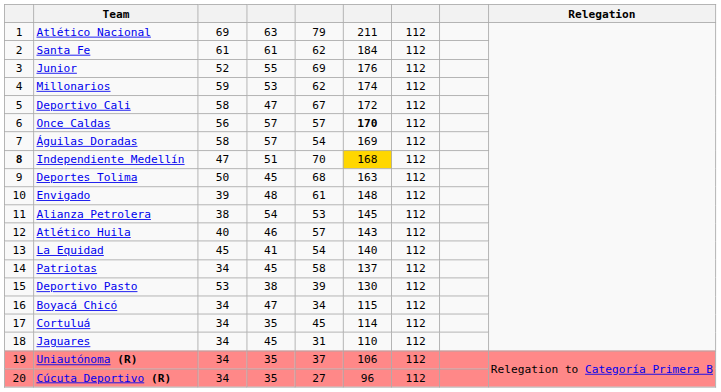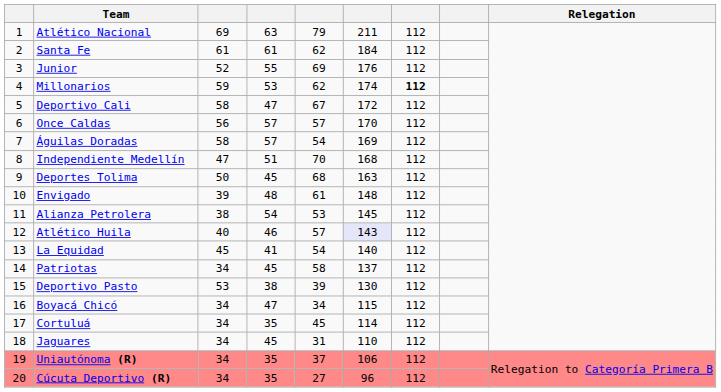Millonarios | column 7: normal -> bold
Once Caldas | column 6: bold -> normal
Independiente Medellín | column 1: bold -> normal
Independiente Medellín | column 6: gold background -> no background
Atlético Huila | column 6: no background -> lavender background
